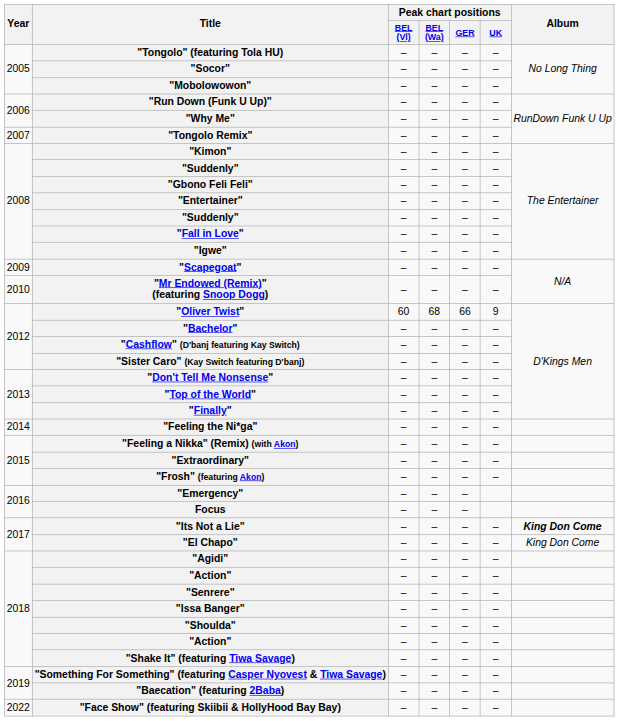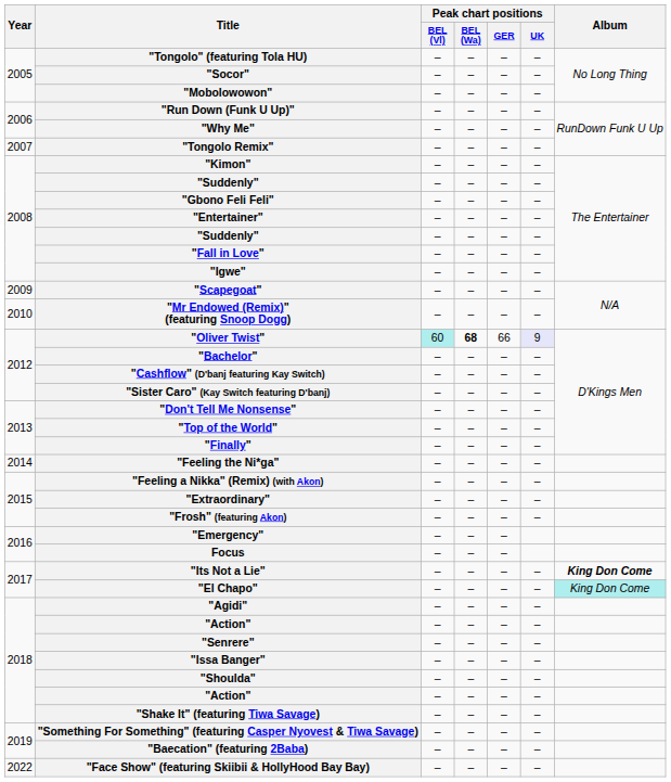"Oliver Twist" | Peak chart positions / BEL (Vl): no background -> paleturquoise background
"Oliver Twist" | Peak chart positions / BEL (Wa): normal -> bold
"Oliver Twist" | Peak chart positions / UK: no background -> lavender background
"El Chapo" | Album: no background -> paleturquoise background
